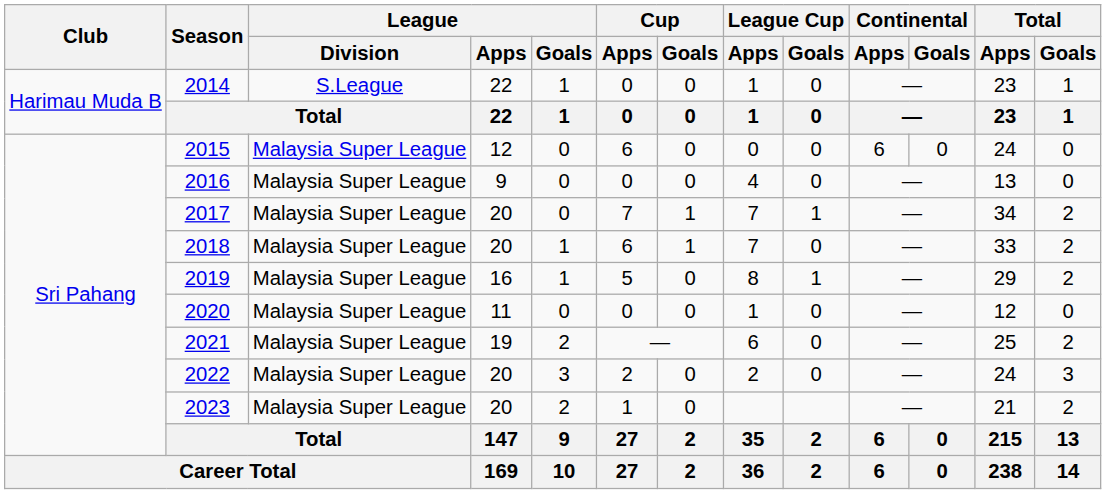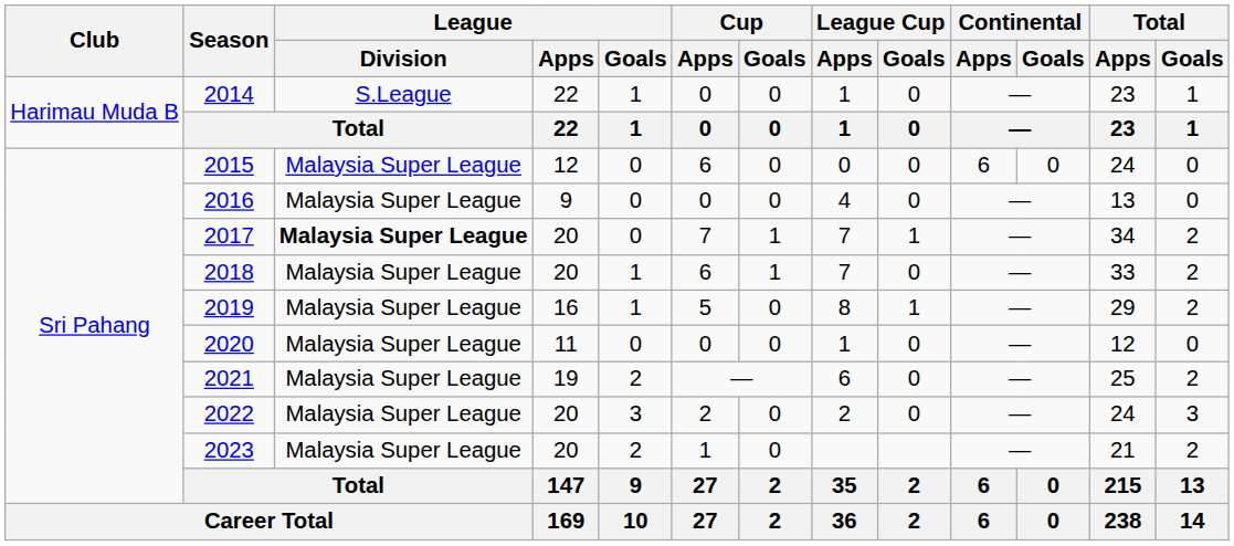2017 | League / Division: normal -> bold
